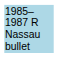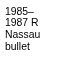row 1 | column 1: lightblue background -> no background
